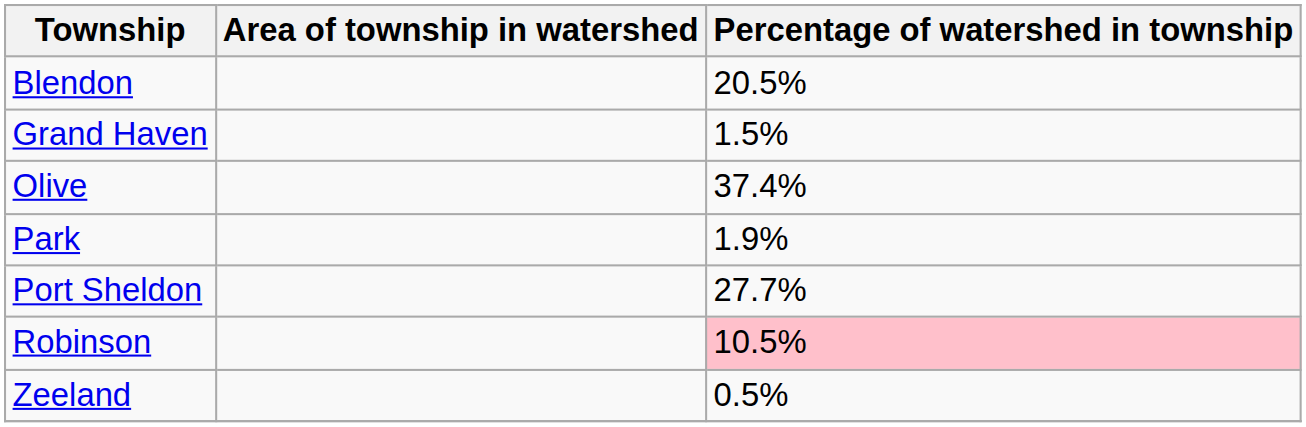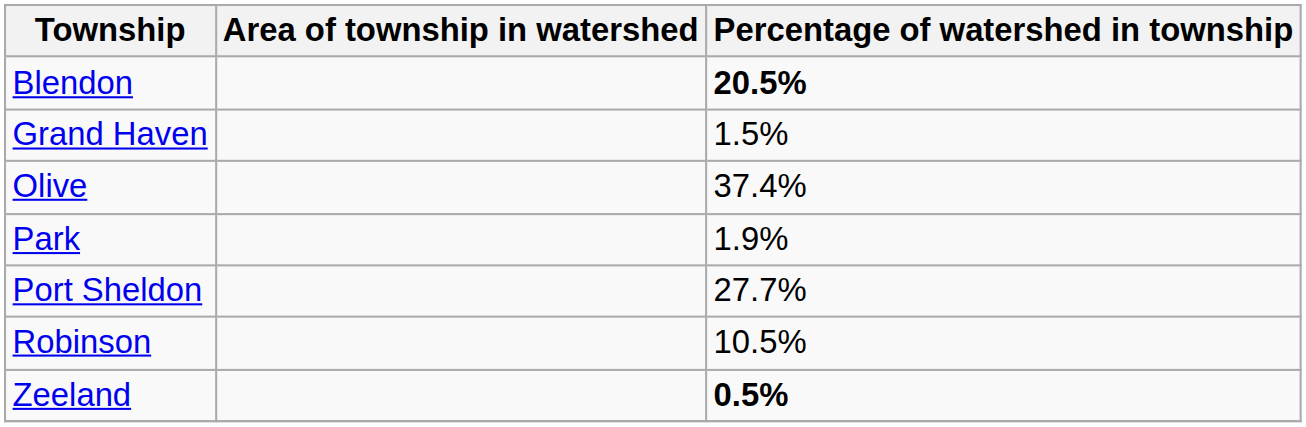Blendon | Percentage of watershed in township: normal -> bold
Robinson | Percentage of watershed in township: pink background -> no background
Zeeland | Percentage of watershed in township: normal -> bold
